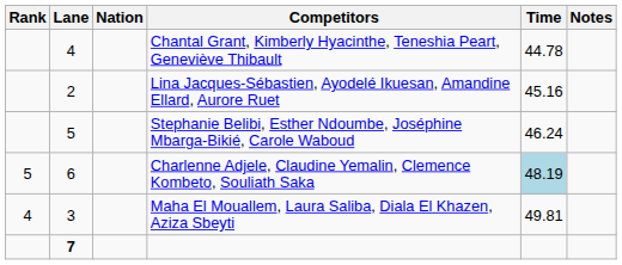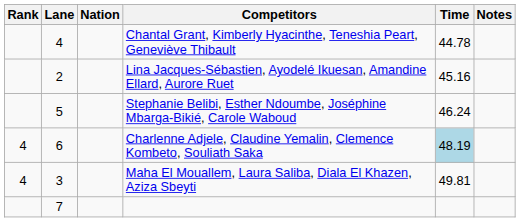row 5 | Rank: 5 -> 4
row 7 | Lane: bold -> normal
